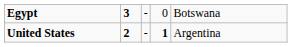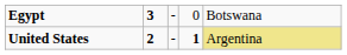United States | column 5: no background -> khaki background
